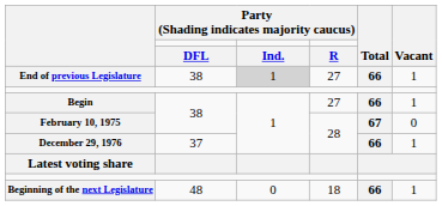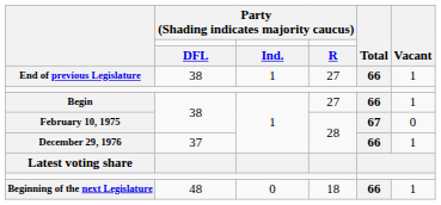End of previous Legislature | column 3: lightgrey background -> no background
